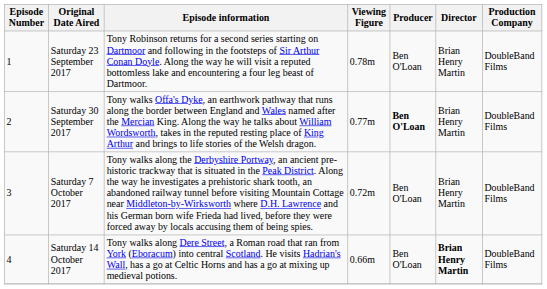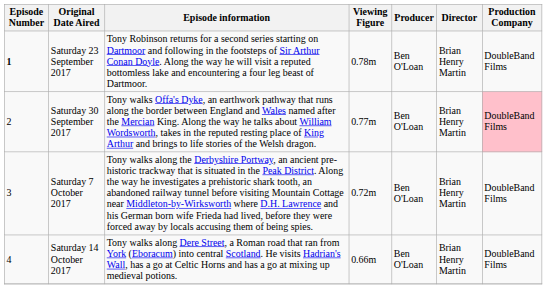Saturday 23 September 2017 | Episode Number: normal -> bold
Saturday 30 September 2017 | Producer: bold -> normal
Saturday 30 September 2017 | Production Company: no background -> pink background
Saturday 14 October 2017 | Director: bold -> normal
